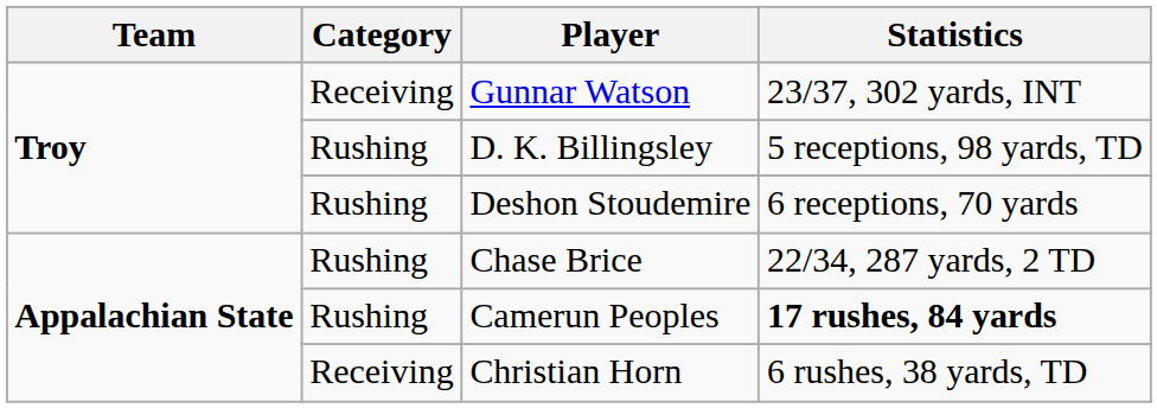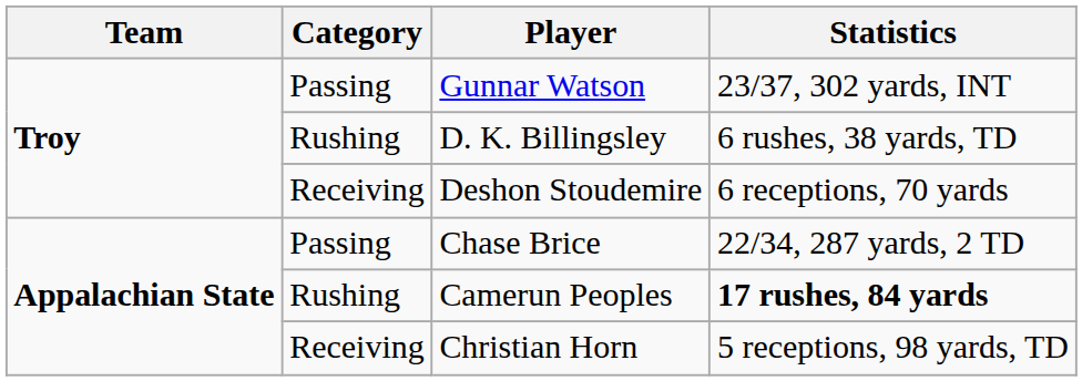Gunnar Watson | Category: Receiving -> Passing
D. K. Billingsley | Statistics: 5 receptions, 98 yards, TD -> 6 rushes, 38 yards, TD
Deshon Stoudemire | Category: Rushing -> Receiving
Chase Brice | Category: Rushing -> Passing
Christian Horn | Statistics: 6 rushes, 38 yards, TD -> 5 receptions, 98 yards, TD
